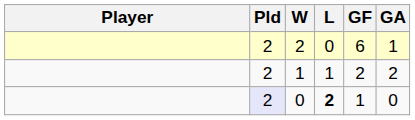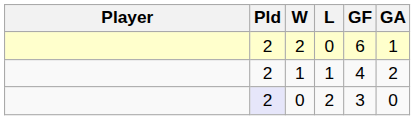row 3 | GF: 2 -> 4
row 4 | L: bold -> normal
row 4 | GF: 1 -> 3
